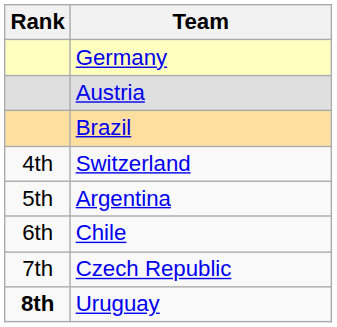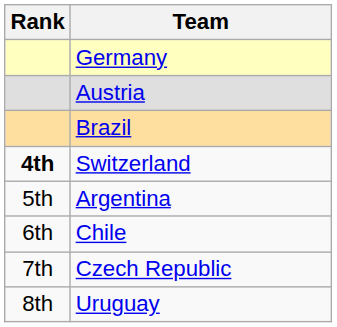Switzerland | Rank: normal -> bold
Uruguay | Rank: bold -> normal
